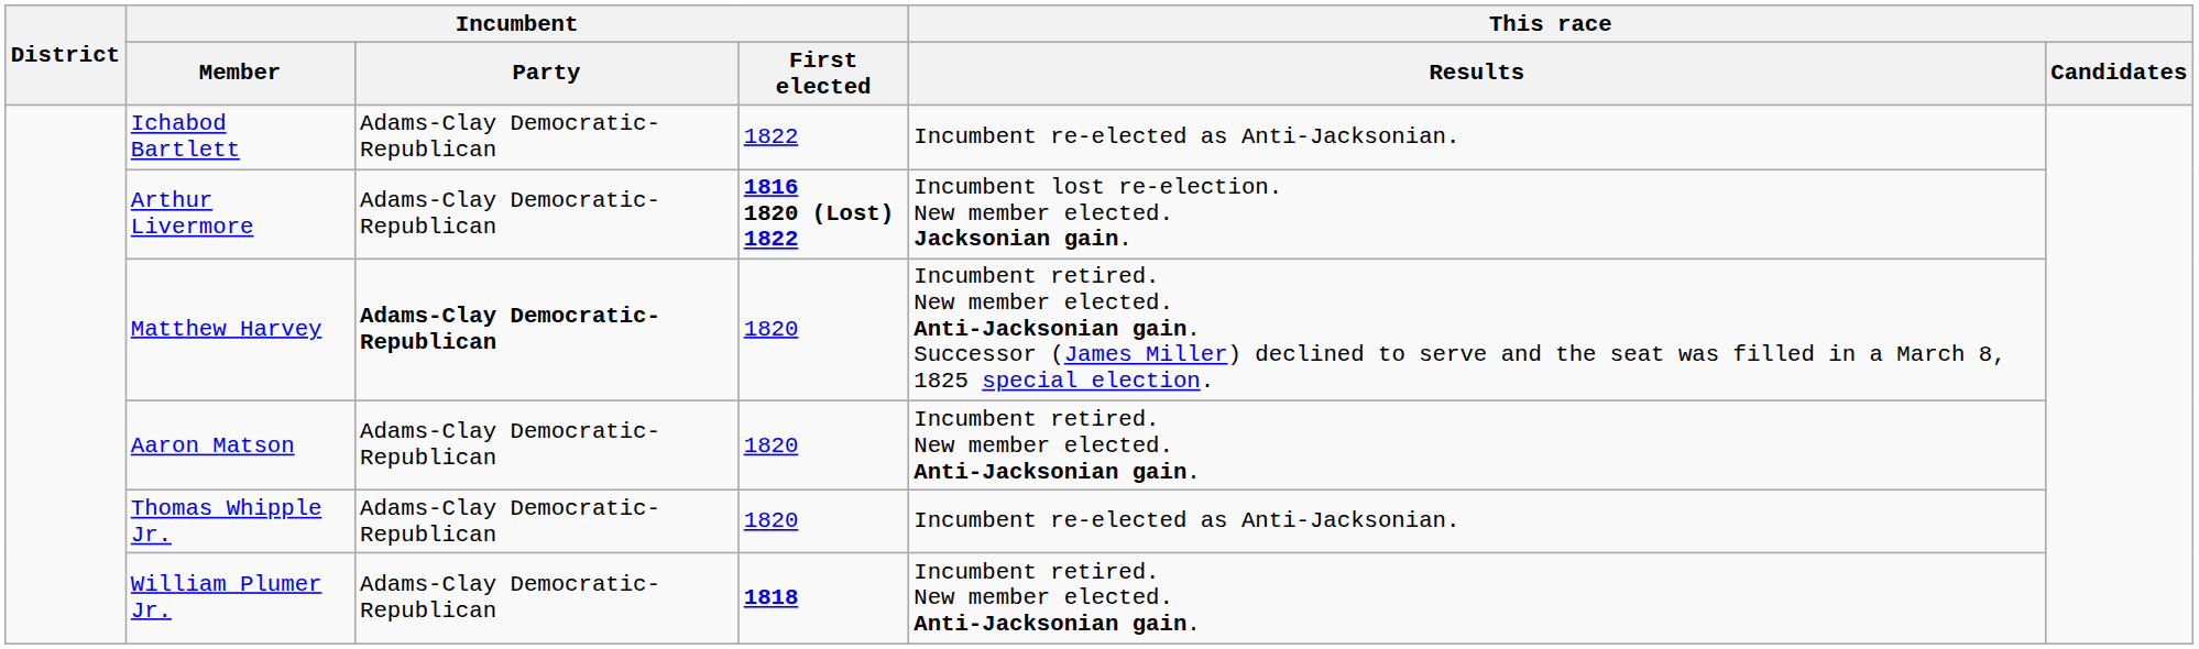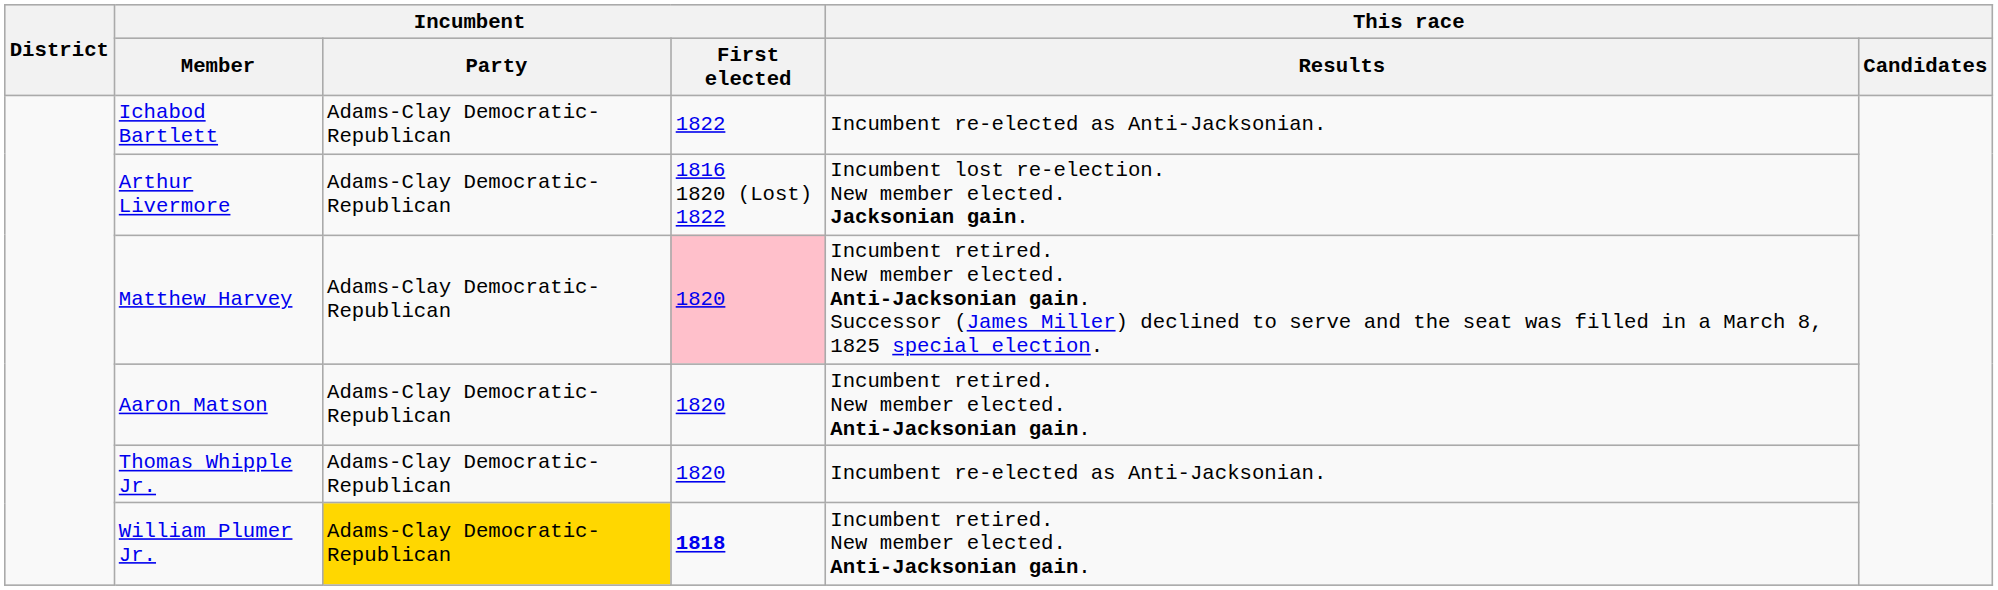Arthur Livermore | Incumbent / First elected: bold -> normal
Matthew Harvey | Incumbent / Party: bold -> normal
Matthew Harvey | Incumbent / First elected: no background -> pink background
William Plumer Jr. | Incumbent / Party: no background -> gold background
